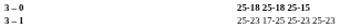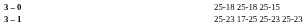3 – 0 | column 2: bold -> normal
